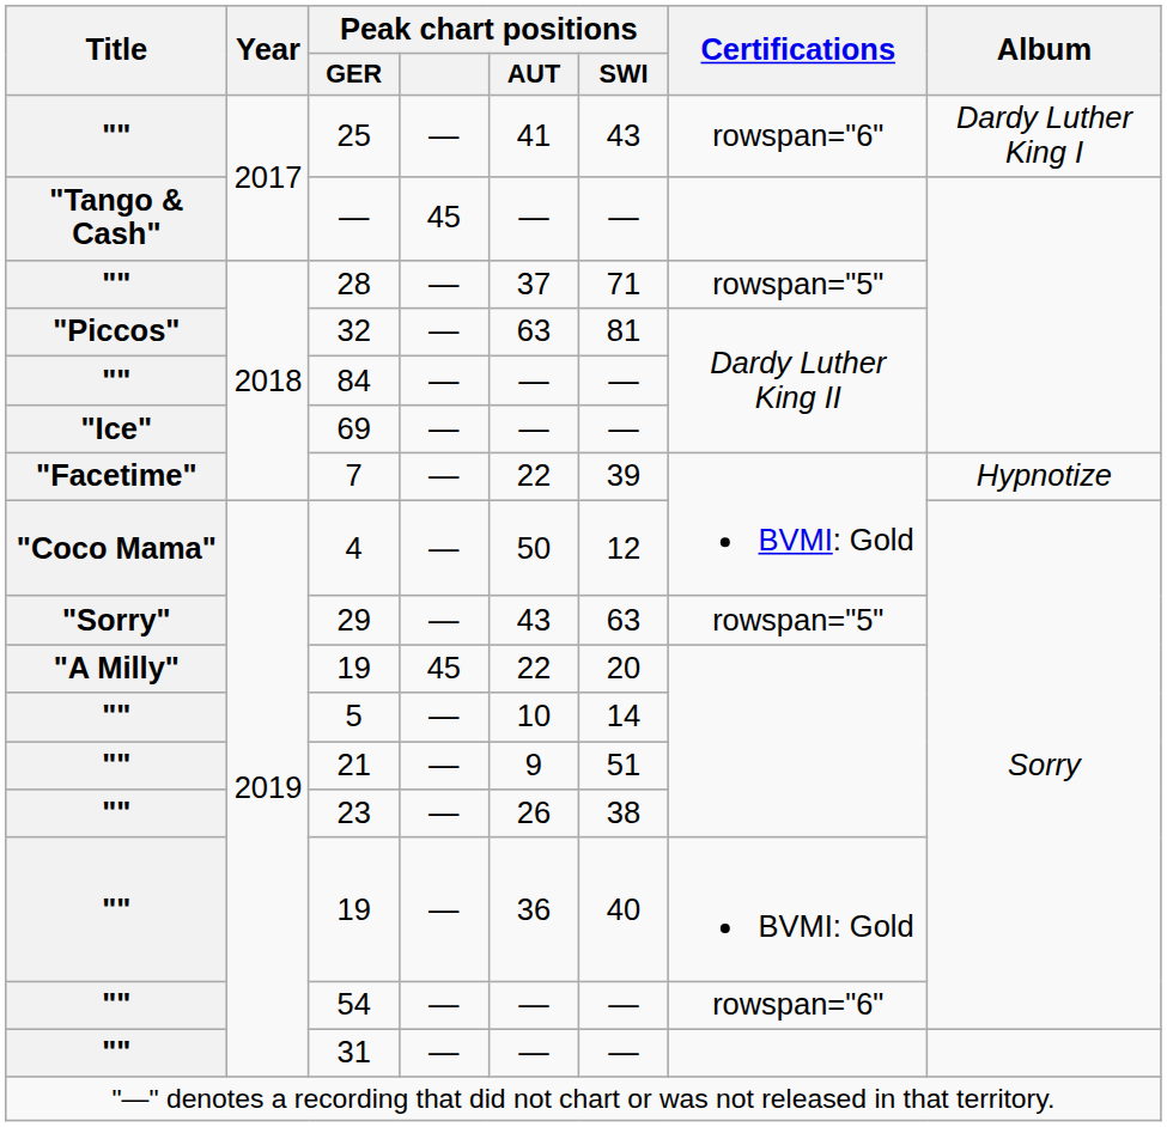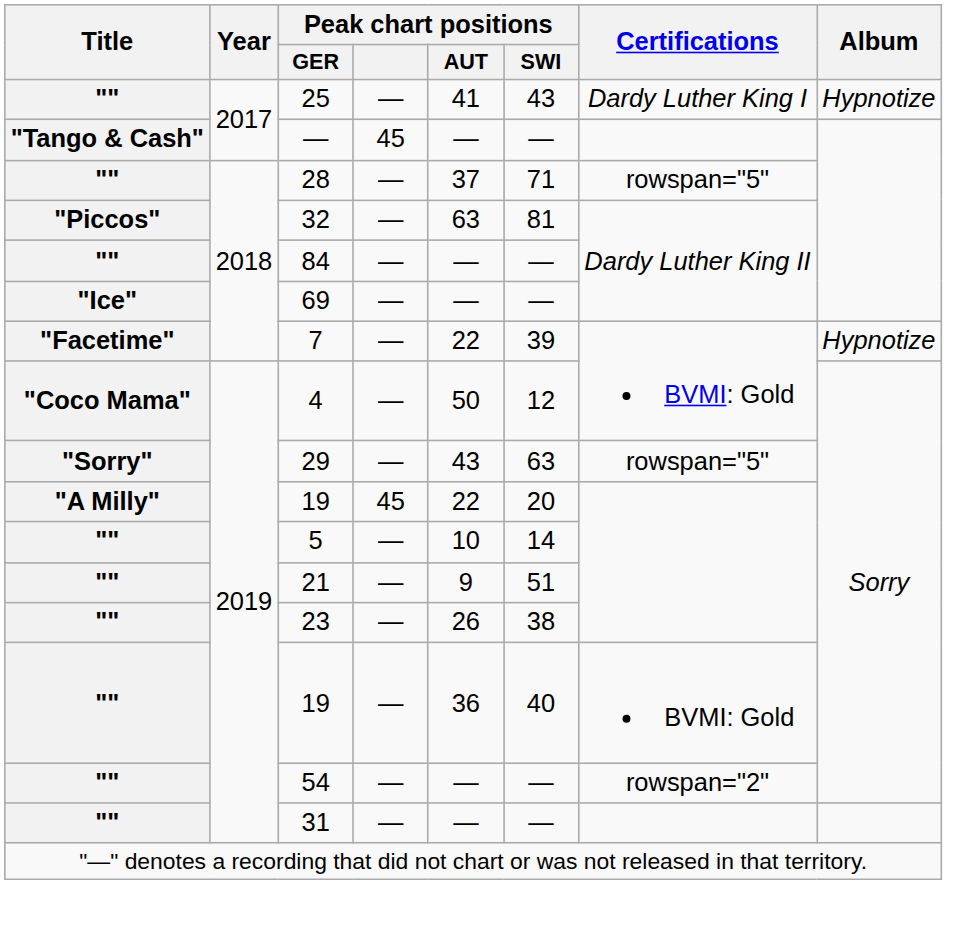25 | Certifications: rowspan="6" -> Dardy Luther King I
25 | Album: Dardy Luther King I -> Hypnotize
54 | Certifications: rowspan="6" -> rowspan="2"
